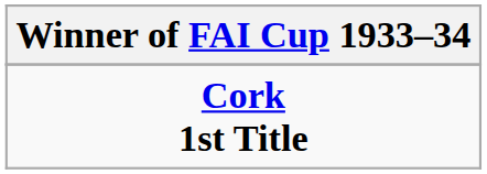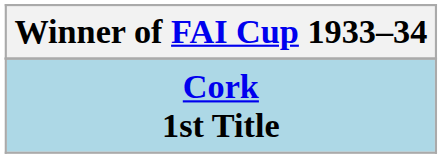row 2 | column 1: no background -> lightblue background
